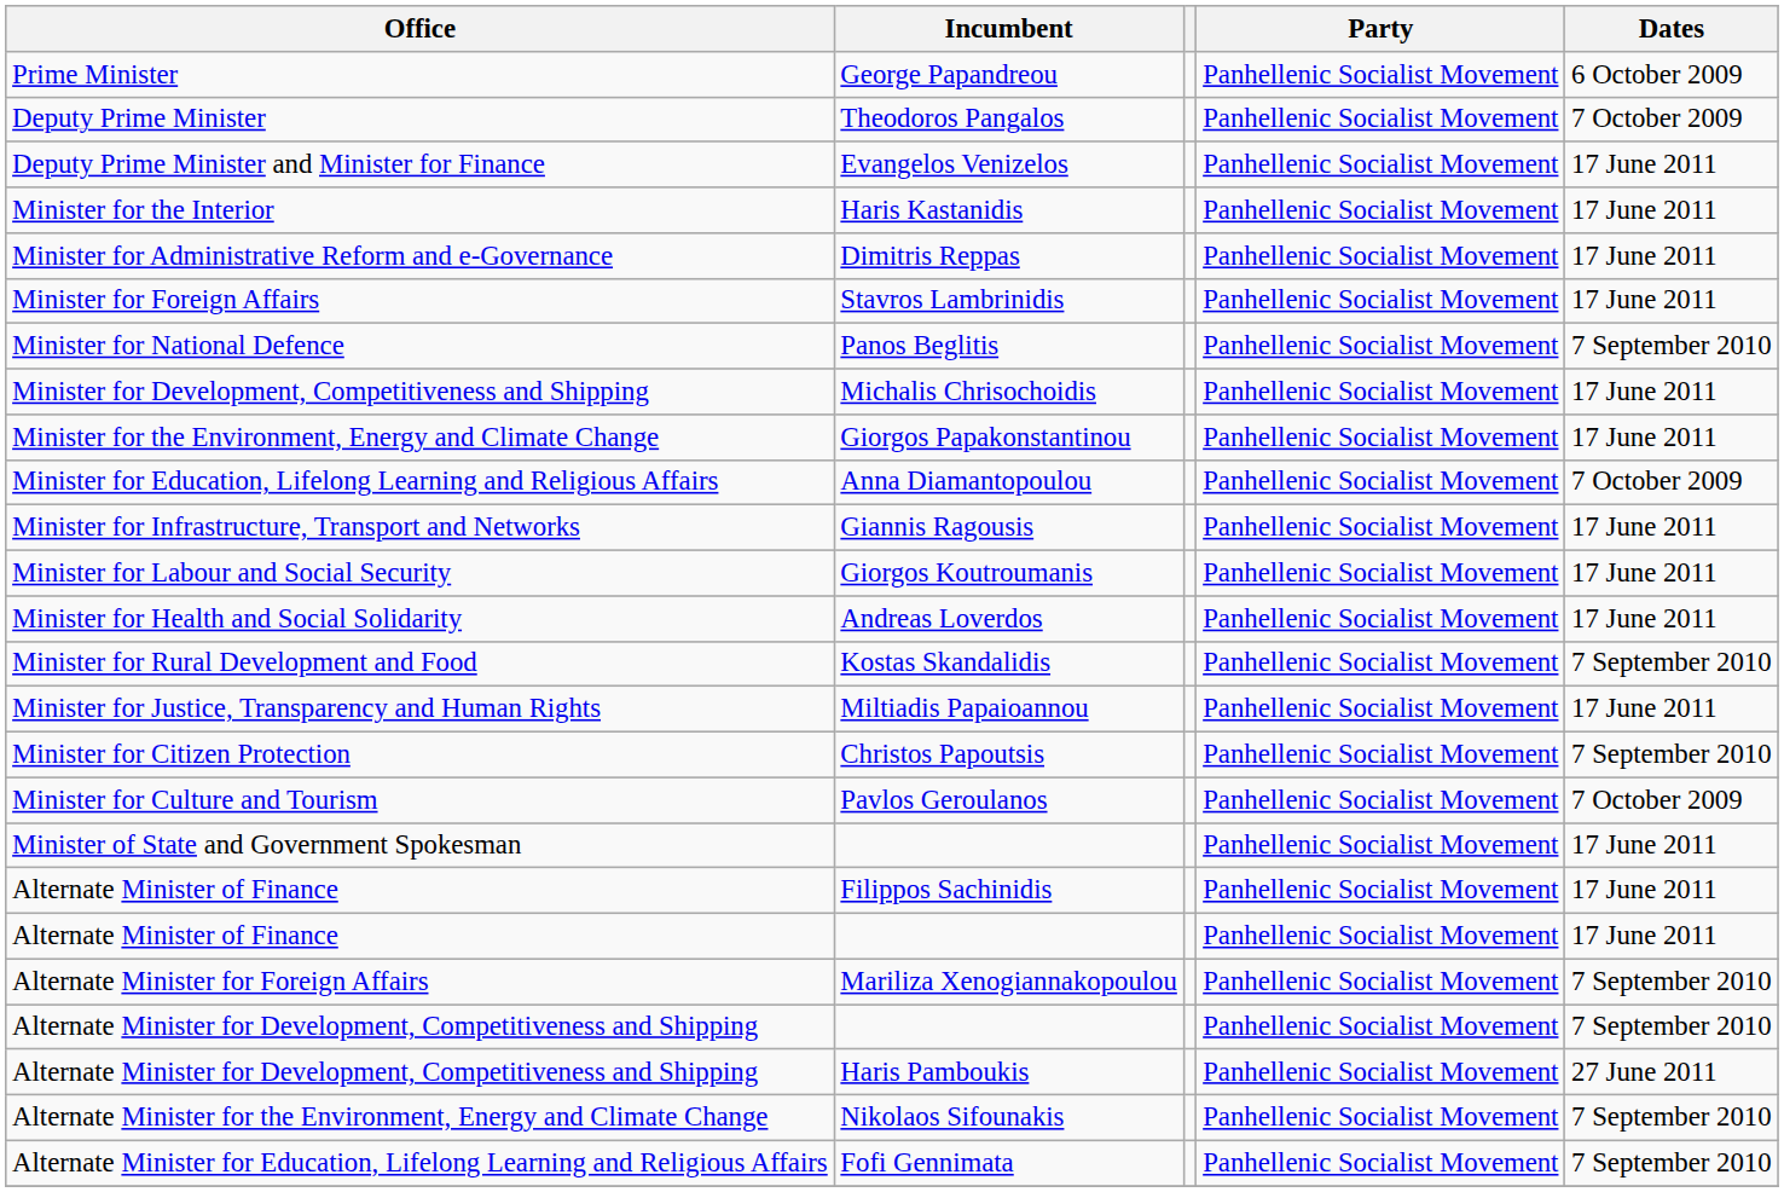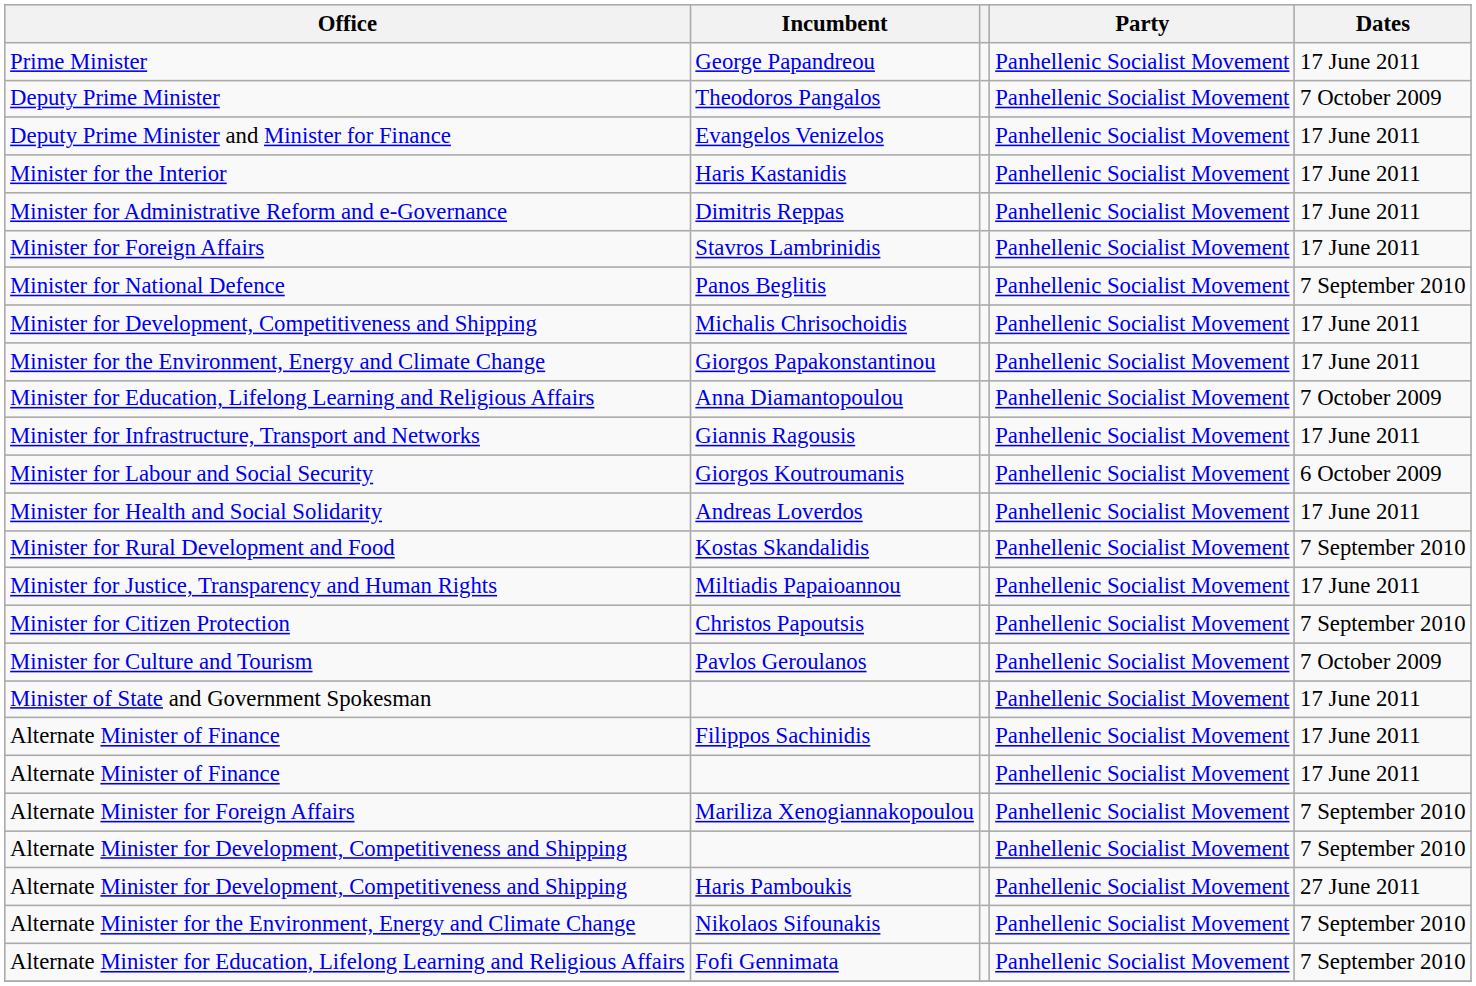Prime Minister | Dates: 6 October 2009 -> 17 June 2011
Minister for Labour and Social Security | Dates: 17 June 2011 -> 6 October 2009
